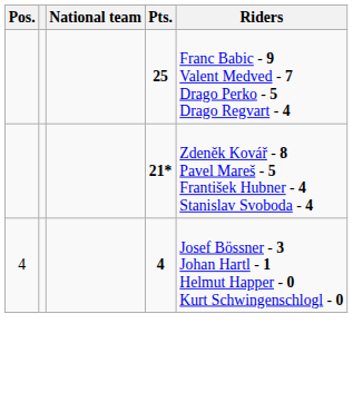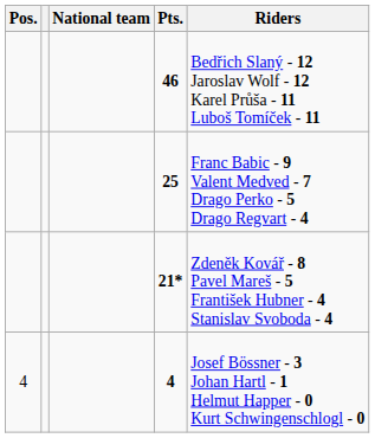+ row: 46 | Bedřich Slaný - 12 Jaroslav Wolf - 12 Karel Průša - 11 Luboš Tomíček - 11
